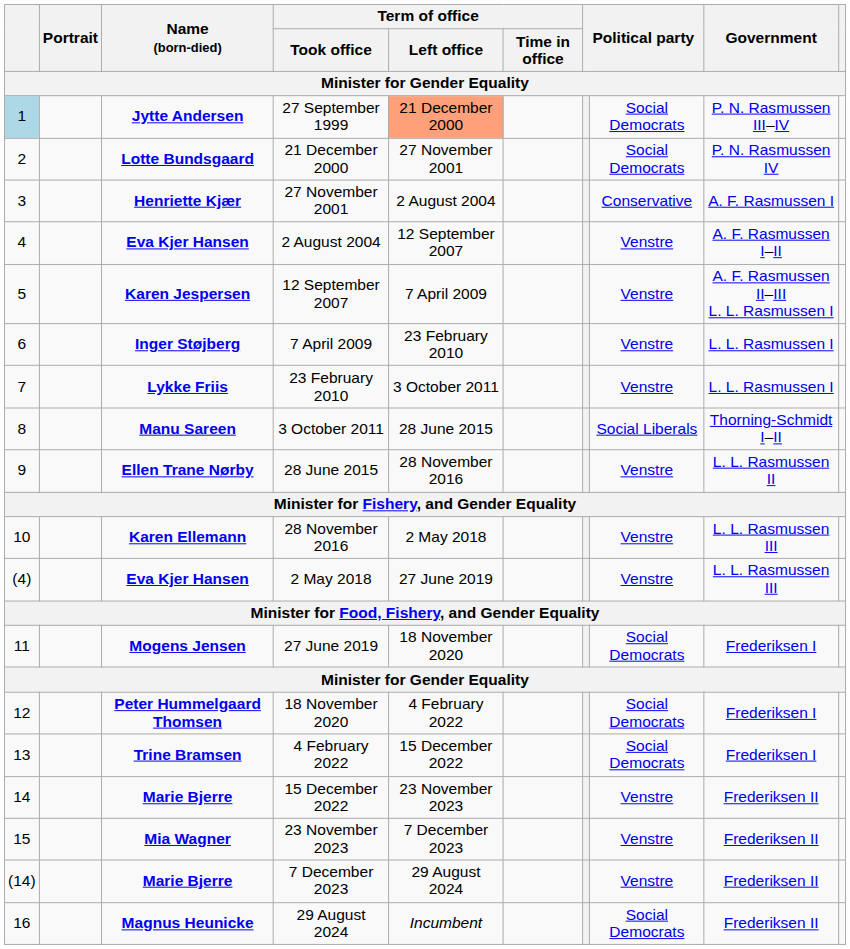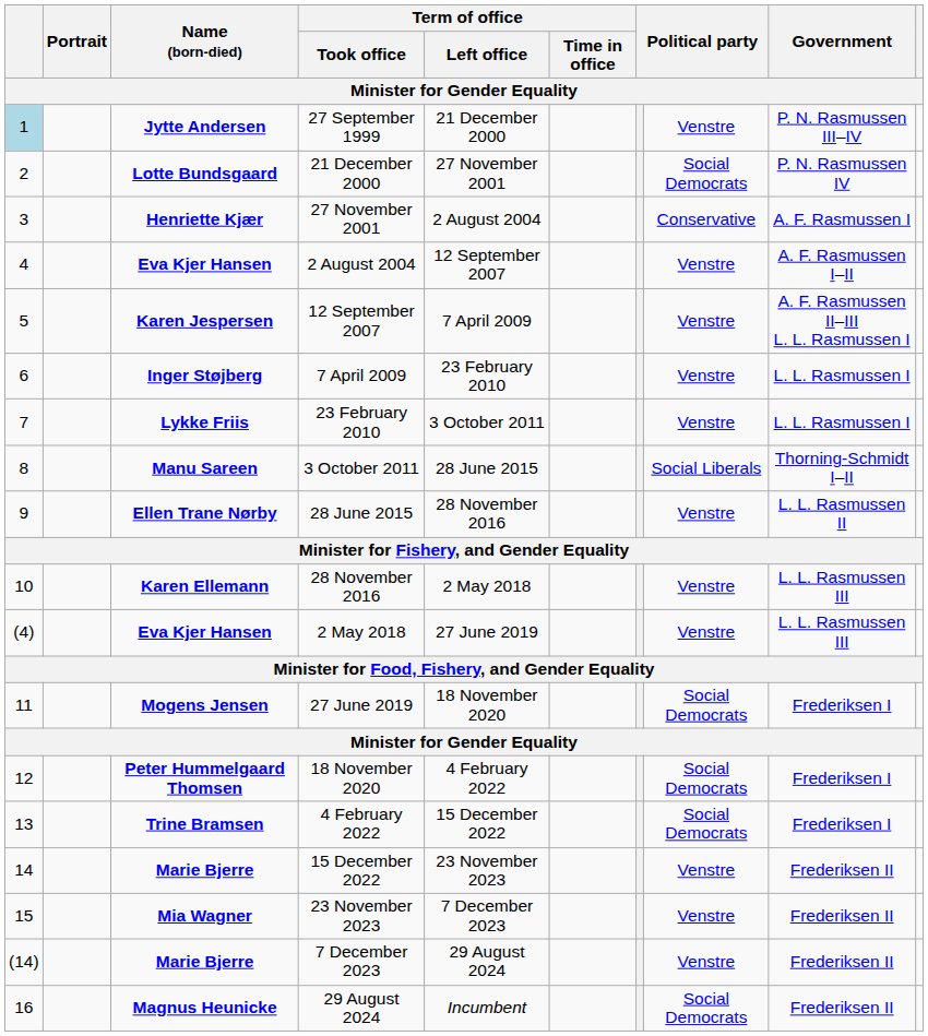27 September 1999 | Term of office / Left office: lightsalmon background -> no background
27 September 1999 | column 8: Social Democrats -> Venstre
